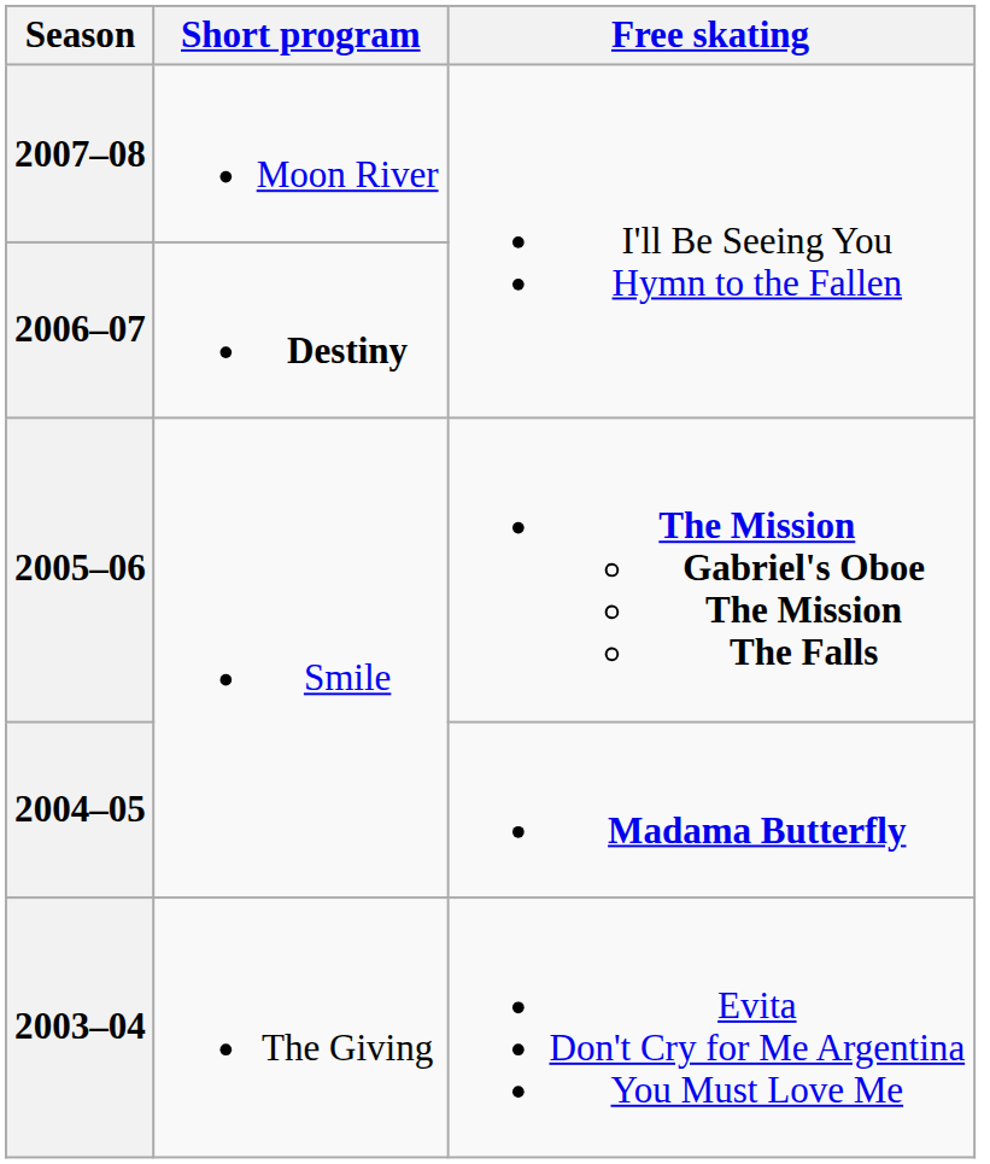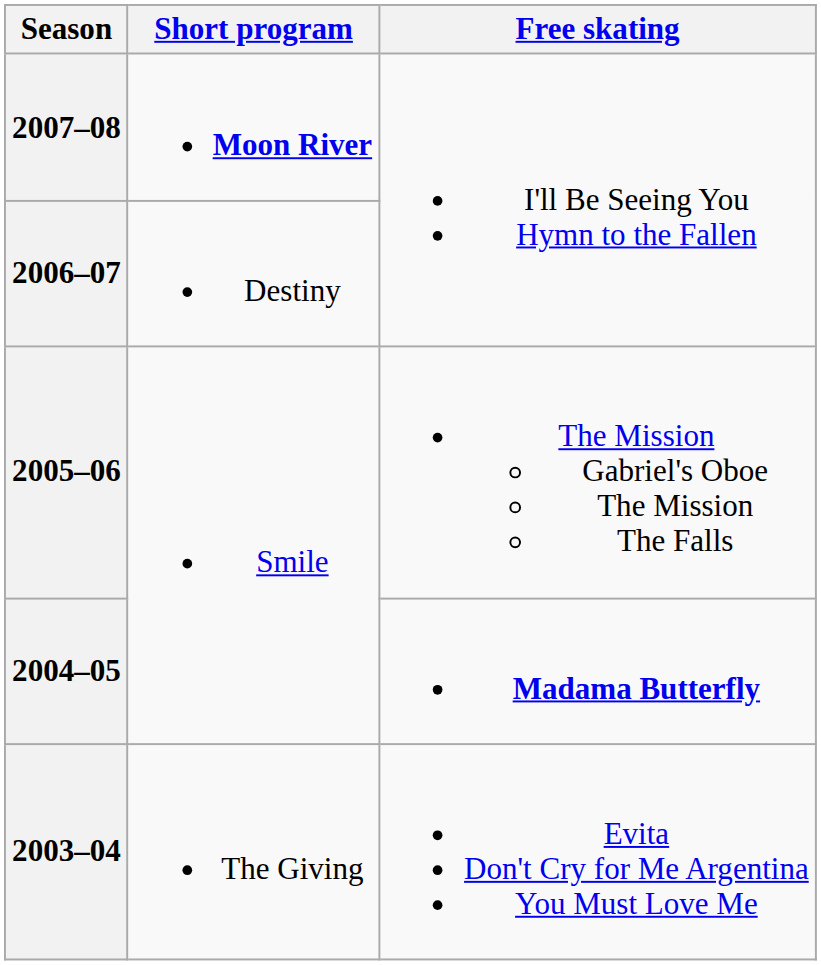2007–08 | Short program: normal -> bold
2006–07 | Short program: bold -> normal
2005–06 | Free skating: bold -> normal
